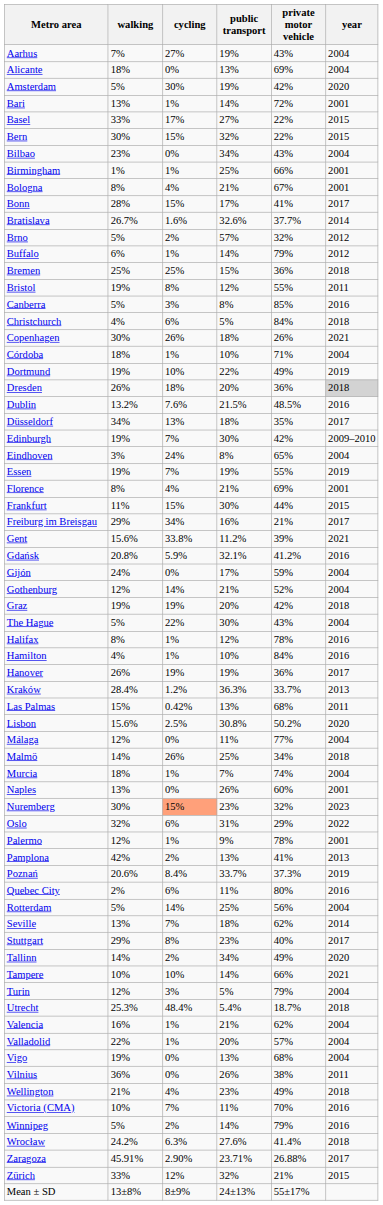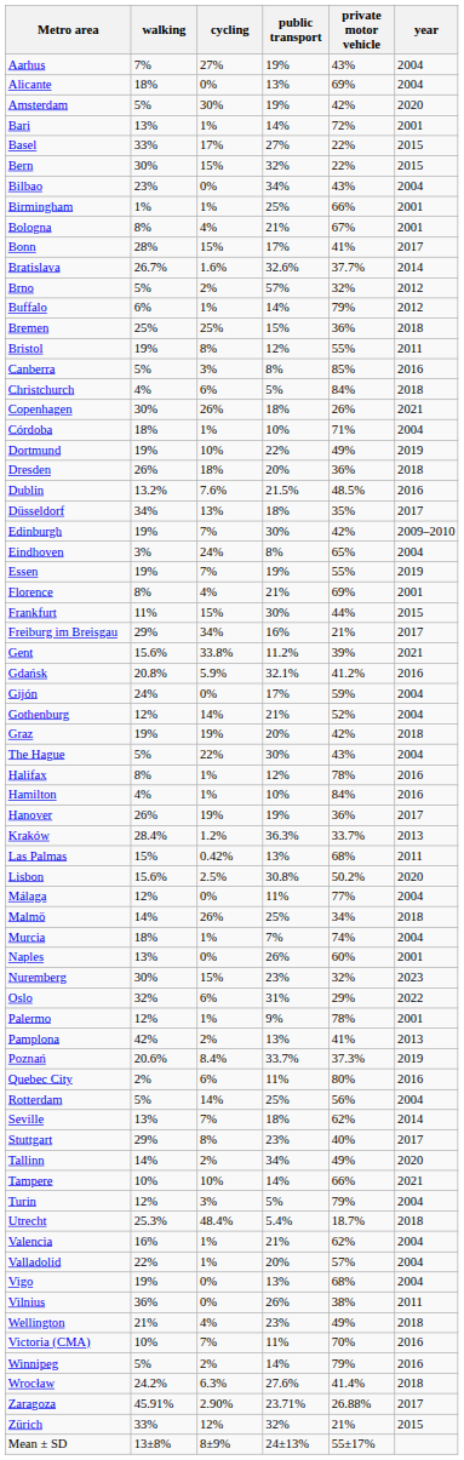Dresden | year: lightgrey background -> no background
Nuremberg | cycling: lightsalmon background -> no background
